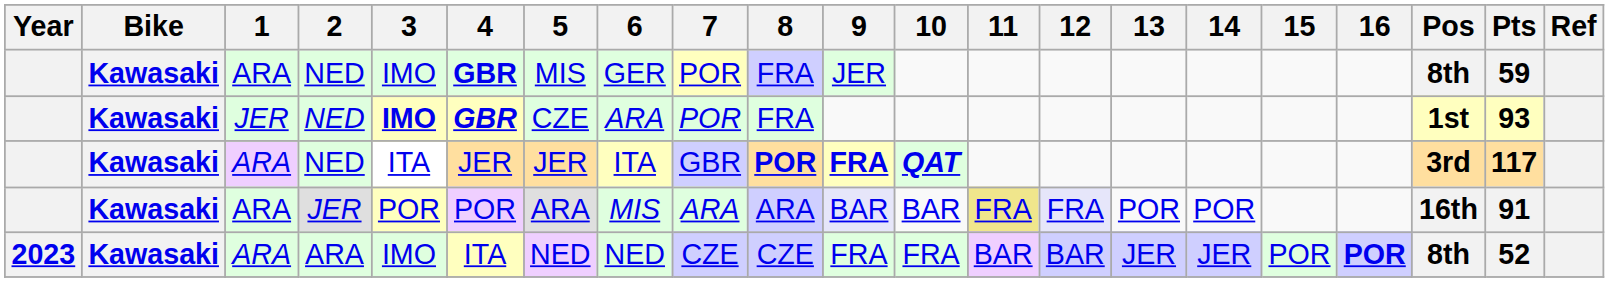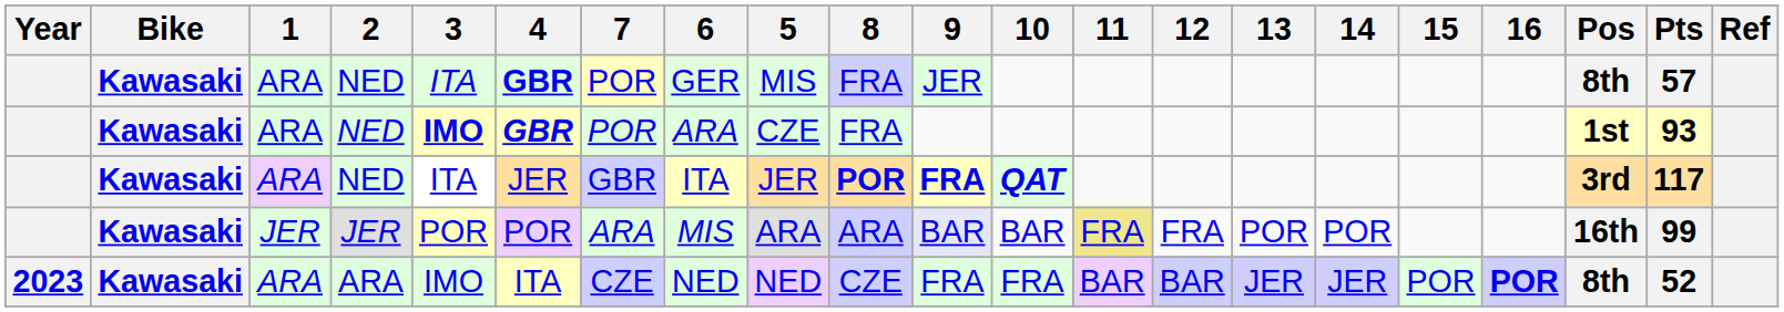columns swapped: 5 <-> 7
row 2 | 3: IMO -> ITA
row 2 | Pts: 59 -> 57
row 3 | 1: JER -> ARA
row 5 | 1: ARA -> JER
row 5 | 12: lavender background -> no background
row 5 | Pts: 91 -> 99
